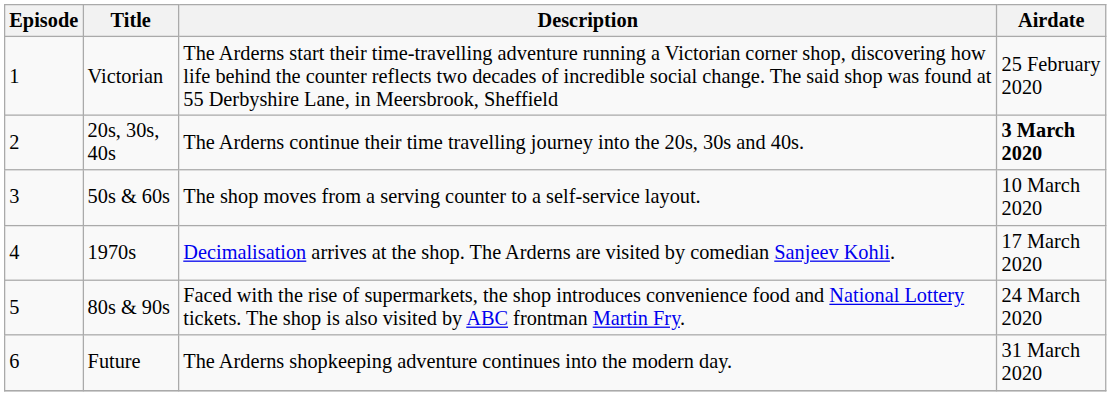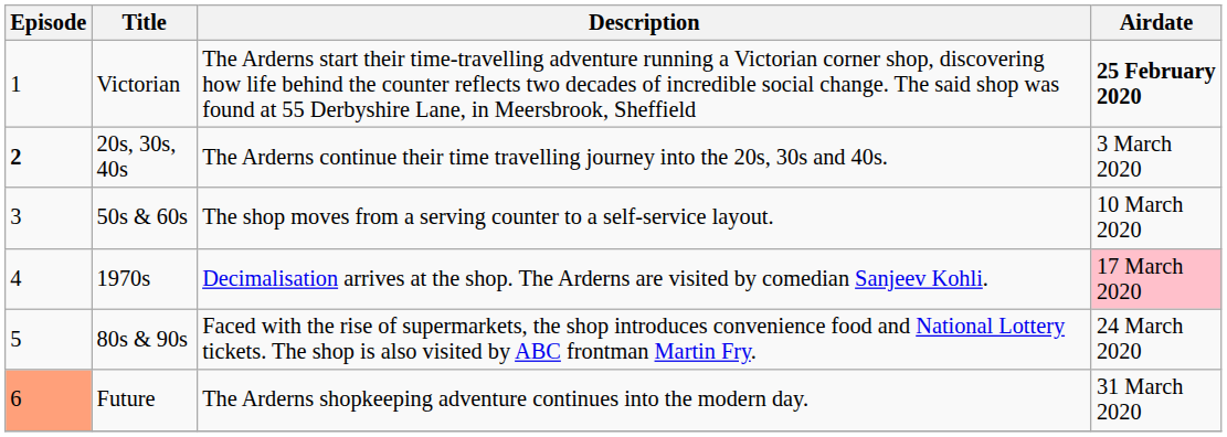Victorian | Airdate: normal -> bold
20s, 30s, 40s | Episode: normal -> bold
20s, 30s, 40s | Airdate: bold -> normal
1970s | Airdate: no background -> pink background
Future | Episode: no background -> lightsalmon background
